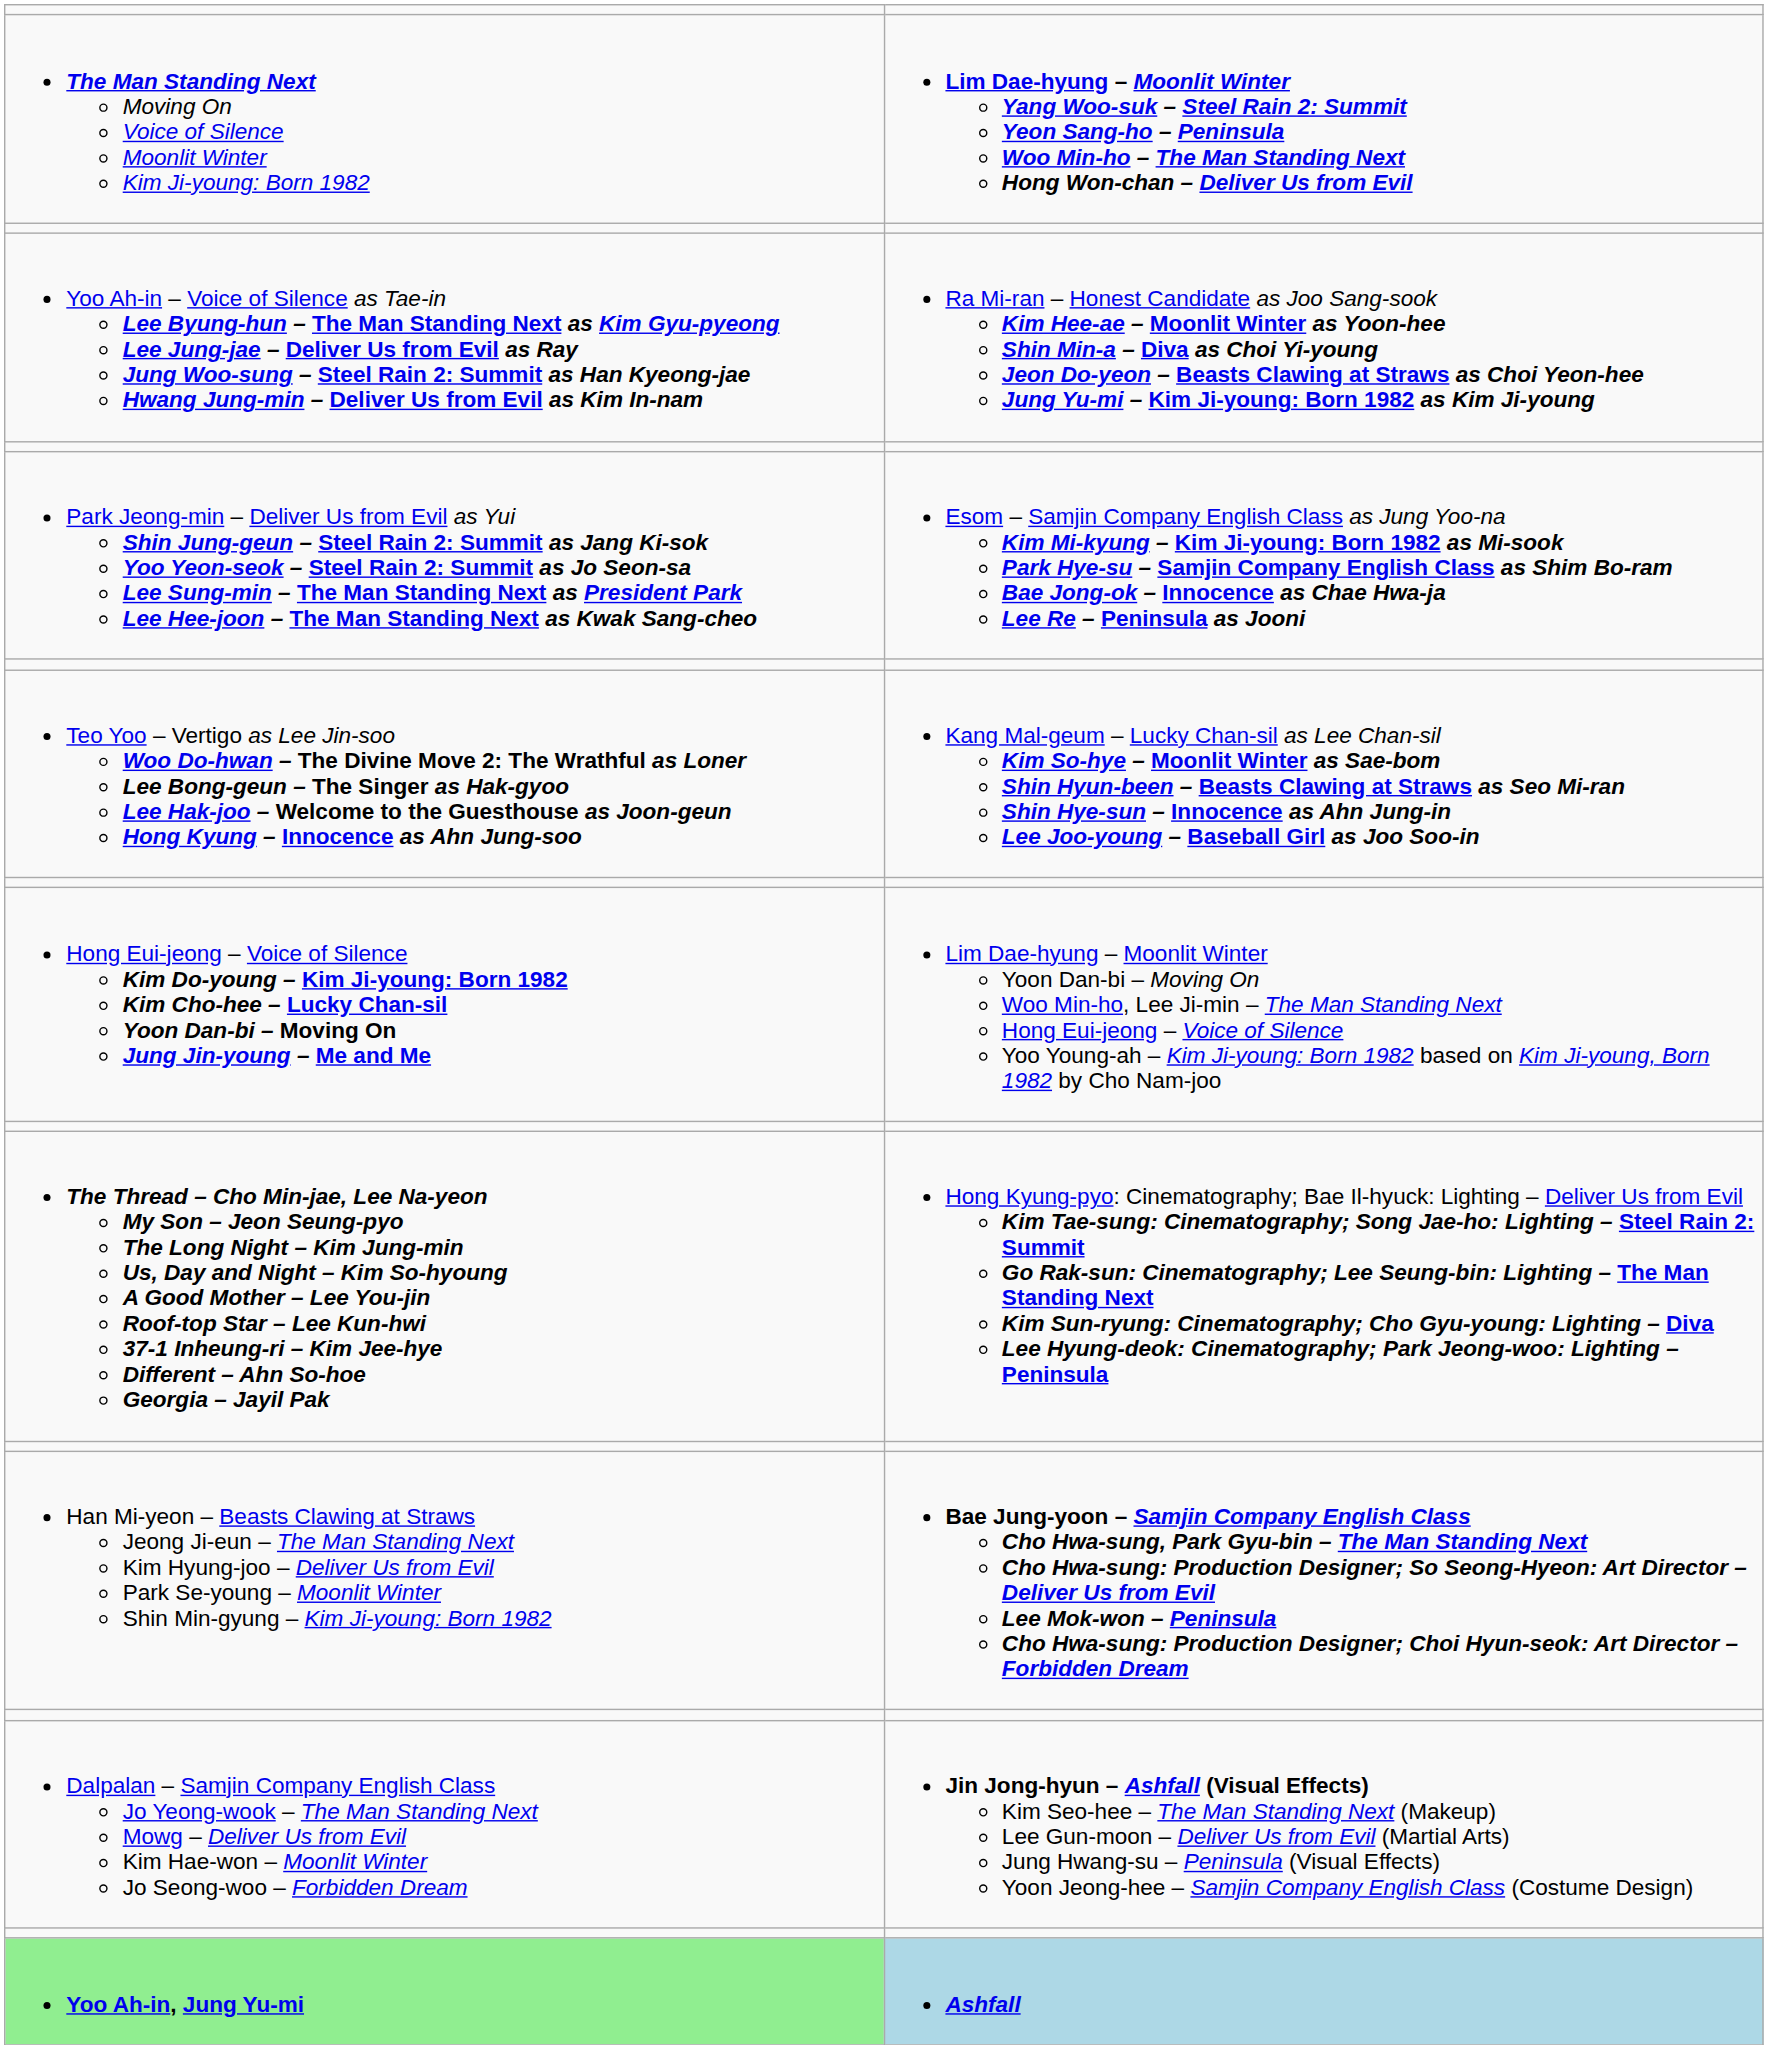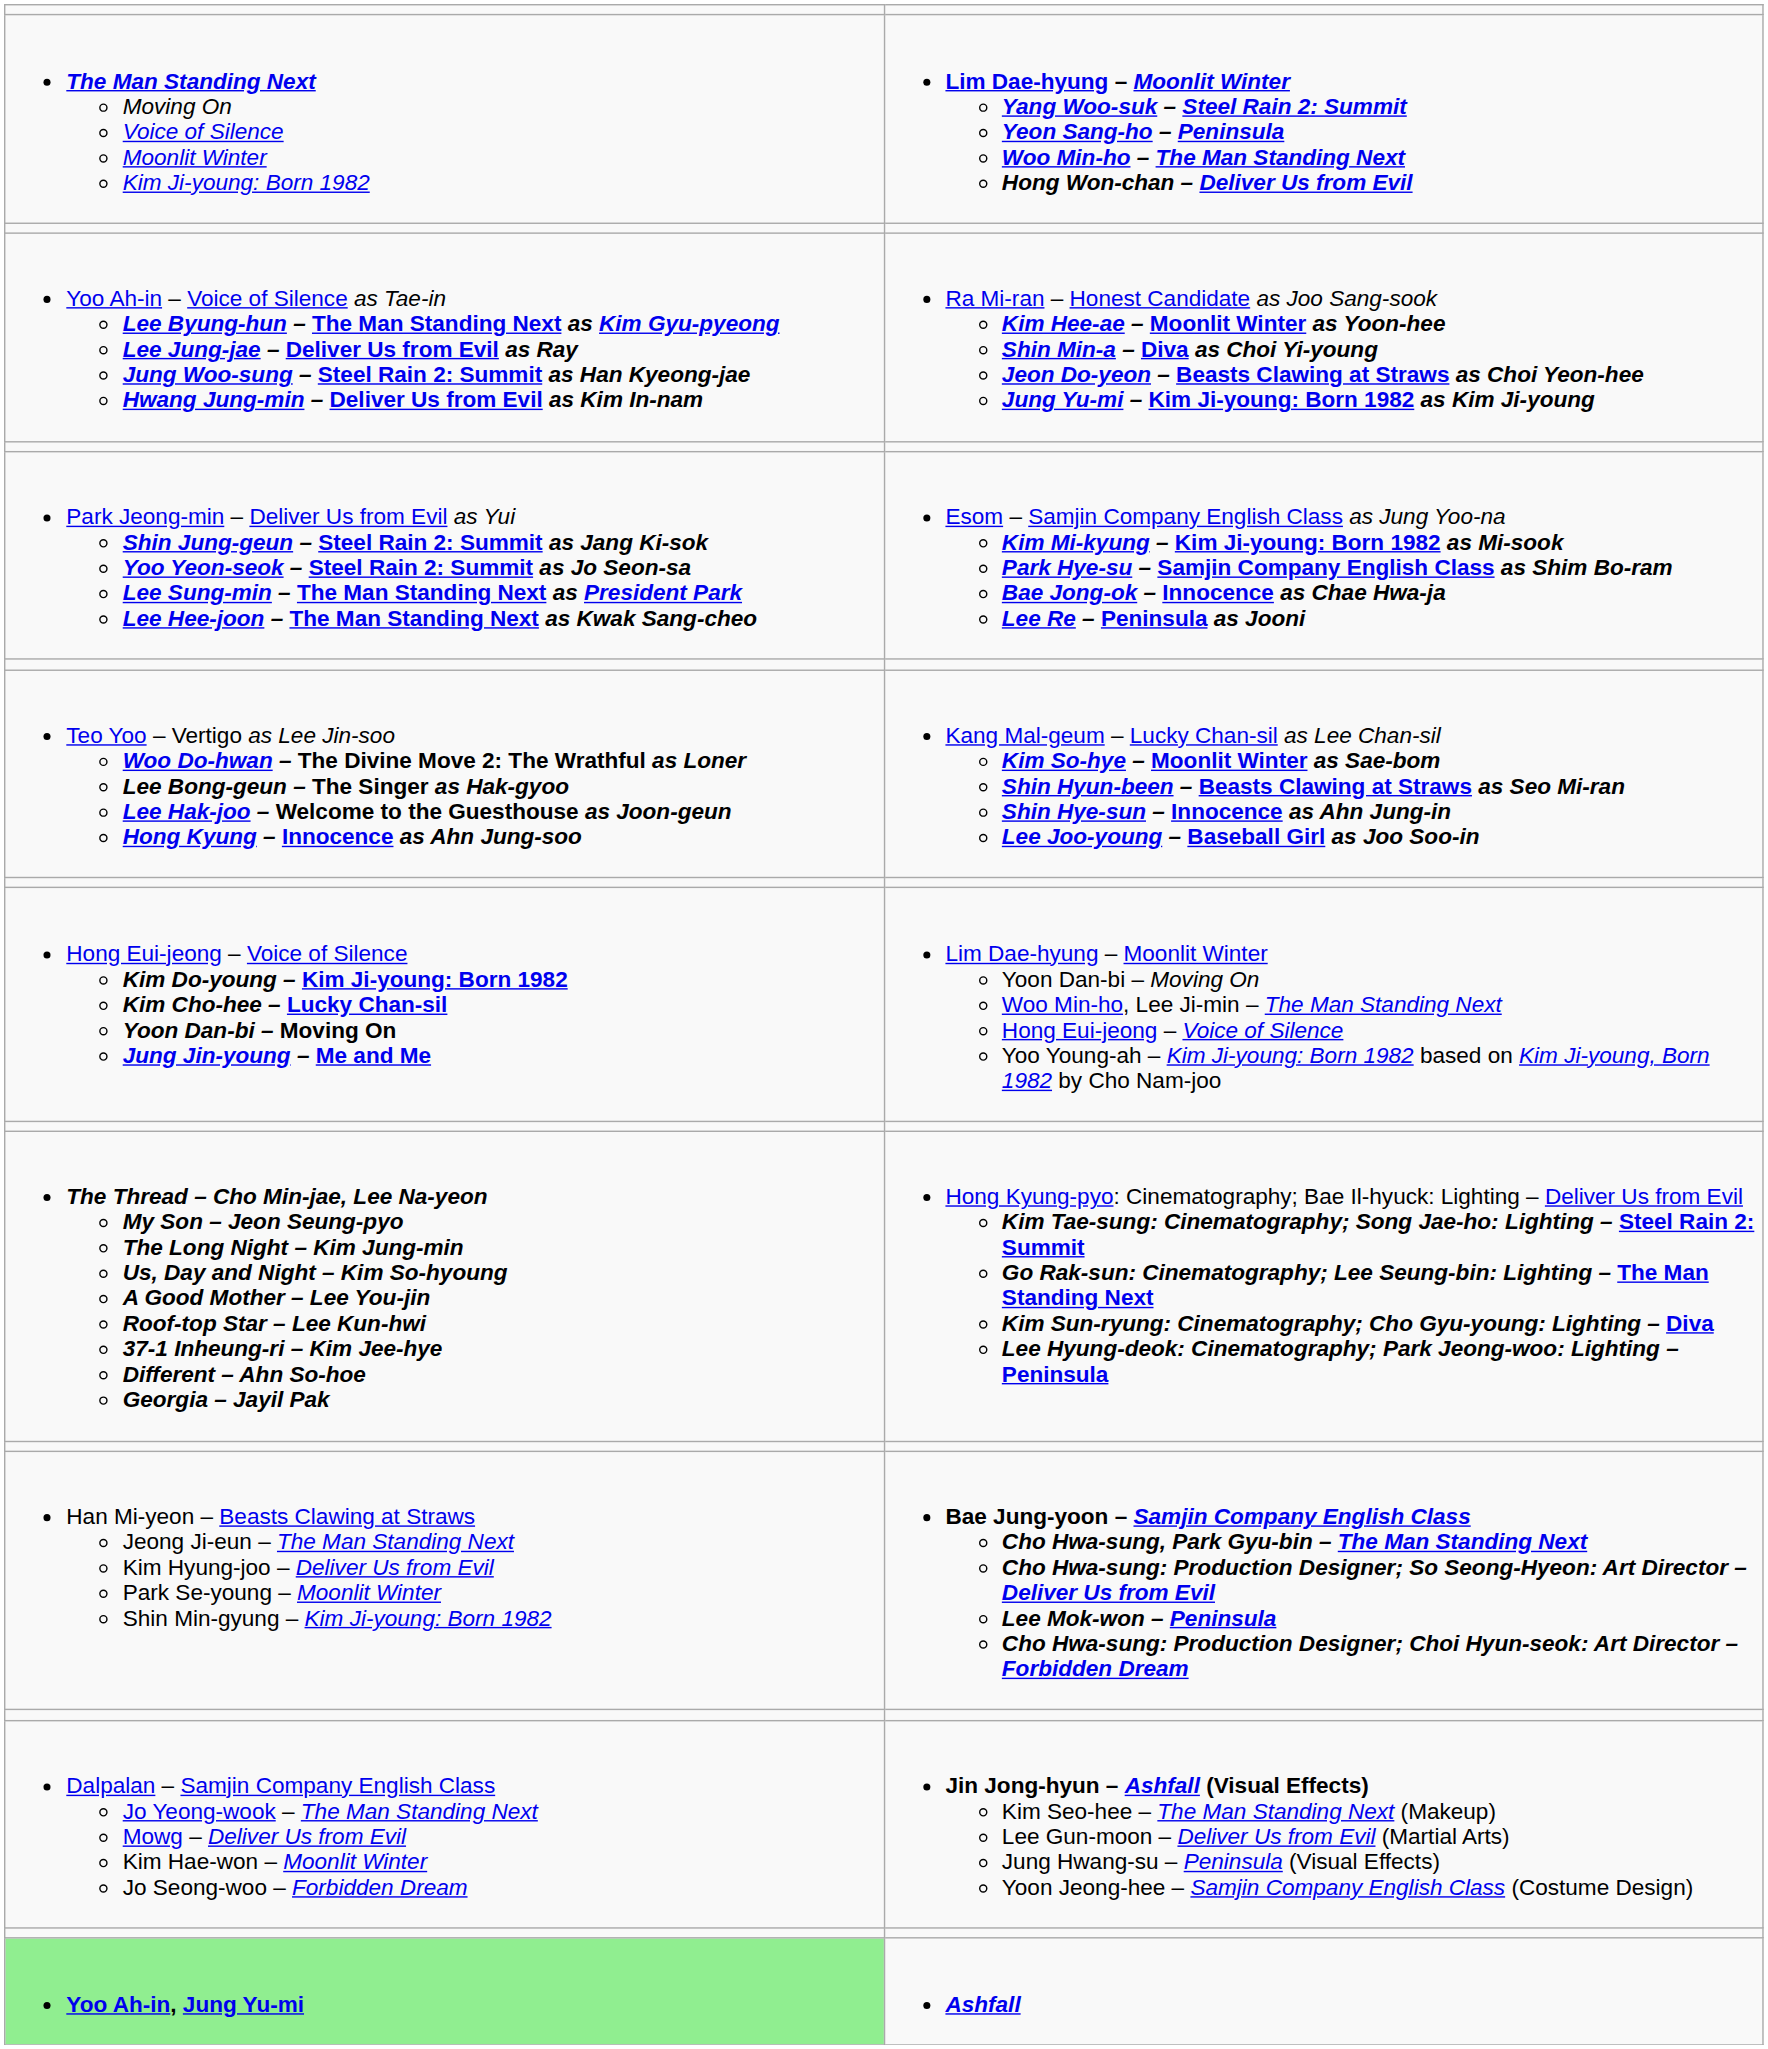row 18 | column 2: lightblue background -> no background
